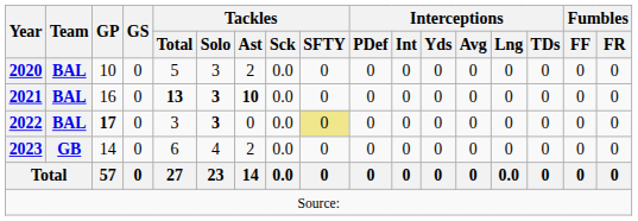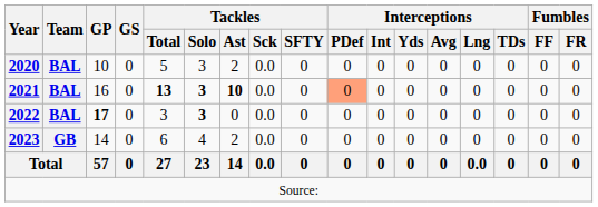2021 | Interceptions / PDef: no background -> lightsalmon background
2022 | Tackles / SFTY: khaki background -> no background
